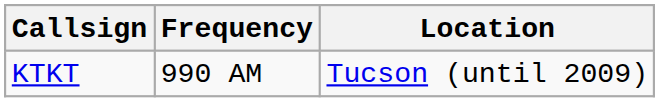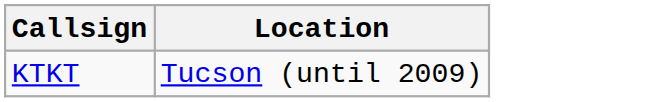- column: Frequency | 990 AM
